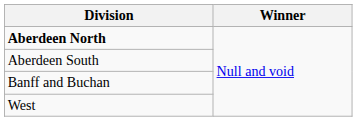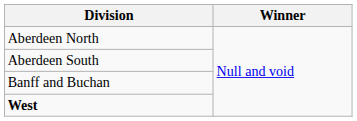Aberdeen North | Division: bold -> normal
West | Division: normal -> bold
